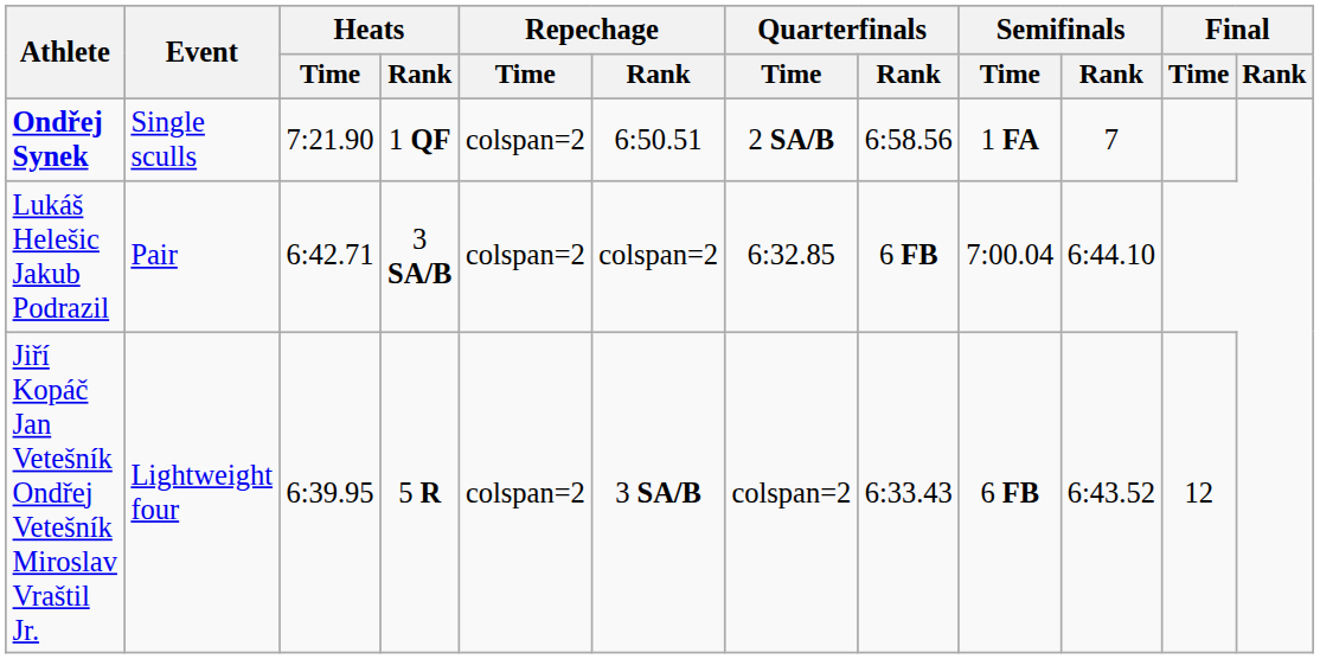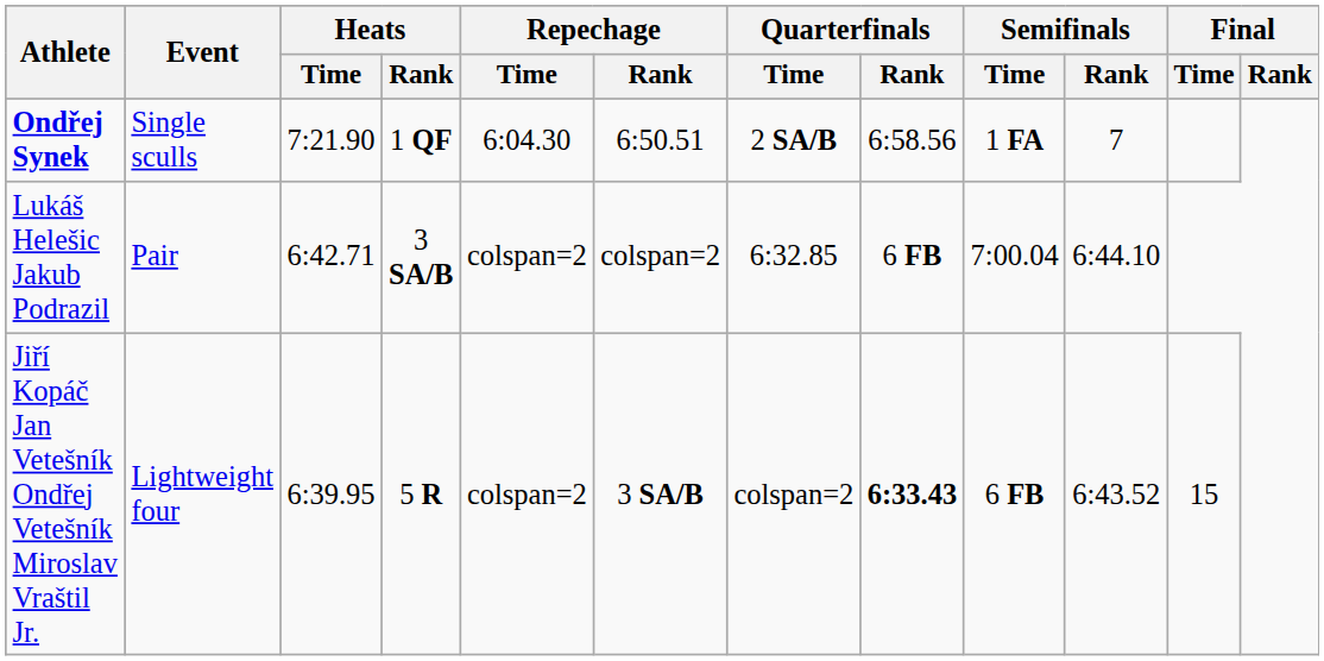Ondřej Synek | Repechage / Time: colspan=2 -> 6:04.30
Jiří Kopáč Jan Vetešník Ondřej Vetešník Miroslav Vraštil Jr. | Quarterfinals / Rank: normal -> bold
Jiří Kopáč Jan Vetešník Ondřej Vetešník Miroslav Vraštil Jr. | Final / Time: 12 -> 15
